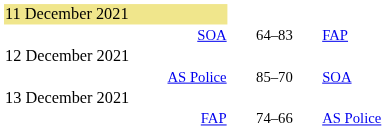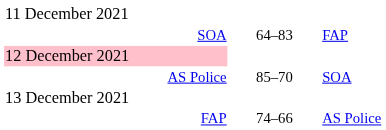11 December 2021 | column 1: khaki background -> no background
12 December 2021 | column 1: no background -> pink background
